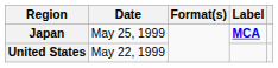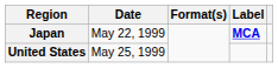Japan | Date: May 25, 1999 -> May 22, 1999
United States | Date: May 22, 1999 -> May 25, 1999
